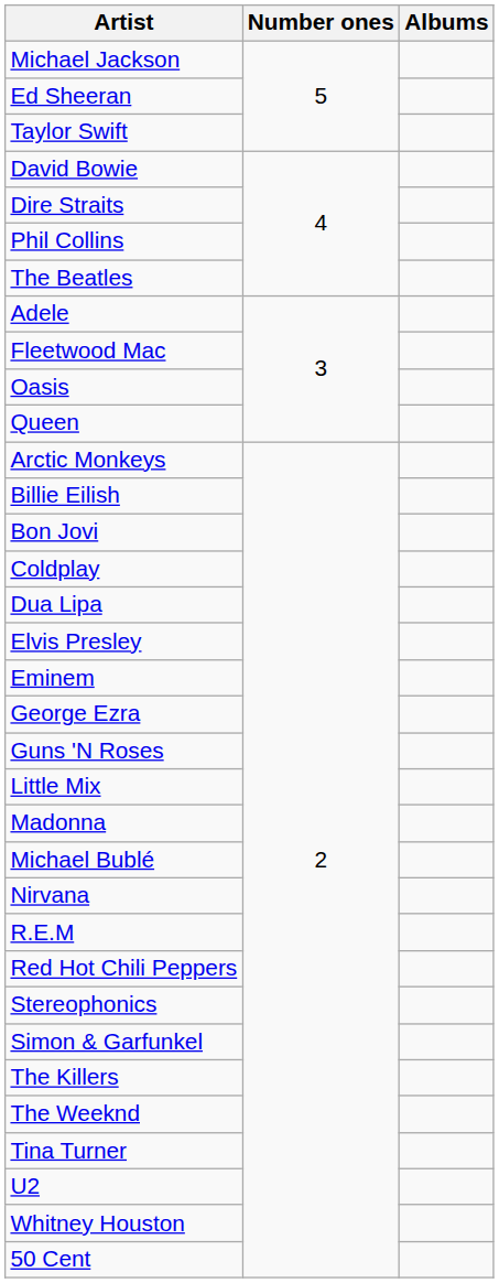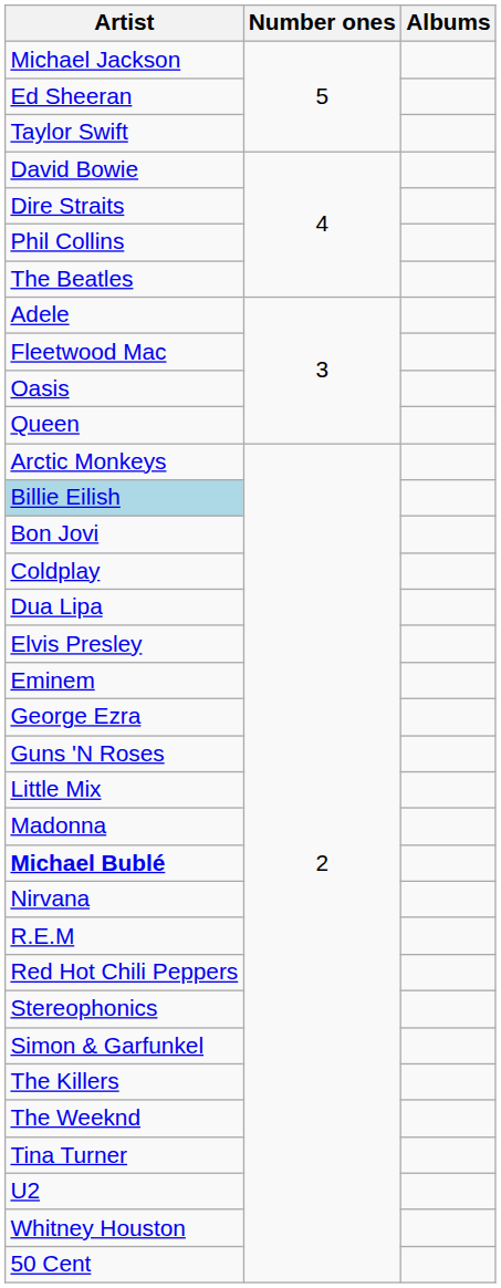Billie Eilish | Artist: no background -> lightblue background
Michael Bublé | Artist: normal -> bold
